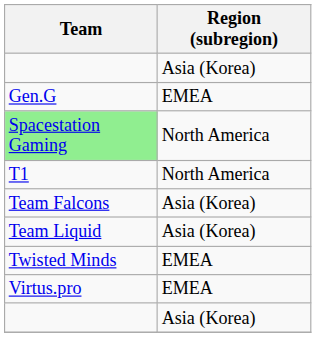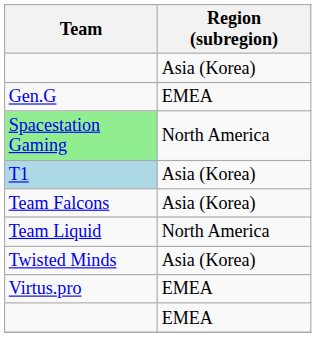row 5 | Team: no background -> lightblue background
row 5 | Region (subregion): North America -> Asia (Korea)
row 7 | Region (subregion): Asia (Korea) -> North America
row 8 | Region (subregion): EMEA -> Asia (Korea)
row 10 | Region (subregion): Asia (Korea) -> EMEA
